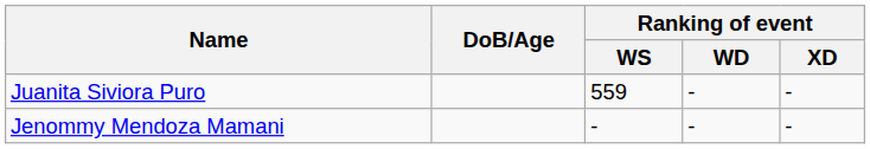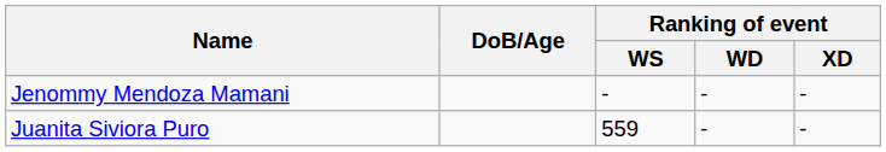rows swapped: Juanita Siviora Puro <-> Jenommy Mendoza Mamani
